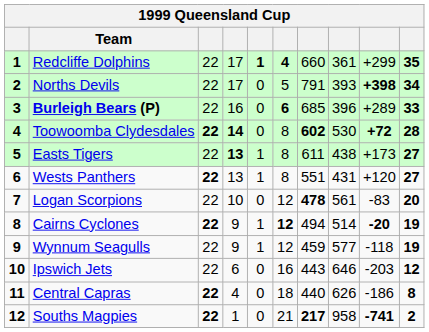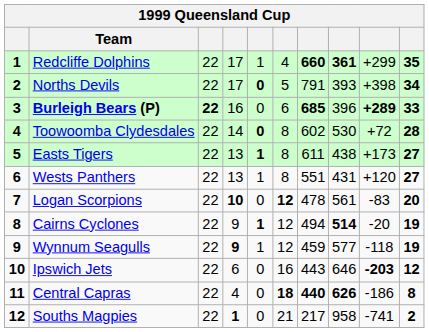Redcliffe Dolphins | column 5: bold -> normal
Redcliffe Dolphins | column 6: bold -> normal
Redcliffe Dolphins | column 7: normal -> bold
Redcliffe Dolphins | column 8: normal -> bold
Norths Devils | column 5: normal -> bold
Norths Devils | column 9: bold -> normal
Burleigh Bears (P) | column 3: normal -> bold
Burleigh Bears (P) | column 6: bold -> normal
Burleigh Bears (P) | column 7: normal -> bold
Burleigh Bears (P) | column 9: normal -> bold
Toowoomba Clydesdales | column 3: bold -> normal
Toowoomba Clydesdales | column 4: bold -> normal
Toowoomba Clydesdales | column 5: normal -> bold
Toowoomba Clydesdales | column 7: bold -> normal
Toowoomba Clydesdales | column 9: bold -> normal
Easts Tigers | column 4: bold -> normal
Easts Tigers | column 5: normal -> bold
Wests Panthers | column 3: bold -> normal
Logan Scorpions | column 4: normal -> bold
Logan Scorpions | column 6: normal -> bold
Logan Scorpions | column 7: bold -> normal
Cairns Cyclones | column 3: bold -> normal
Cairns Cyclones | column 5: normal -> bold
Cairns Cyclones | column 6: bold -> normal
Cairns Cyclones | column 8: normal -> bold
Cairns Cyclones | column 9: bold -> normal
Wynnum Seagulls | column 4: normal -> bold
Ipswich Jets | column 9: normal -> bold
Central Capras | column 3: bold -> normal
Central Capras | column 6: normal -> bold
Central Capras | column 7: normal -> bold
Central Capras | column 8: normal -> bold
Souths Magpies | column 3: bold -> normal
Souths Magpies | column 4: normal -> bold
Souths Magpies | column 7: bold -> normal
Souths Magpies | column 9: bold -> normal
